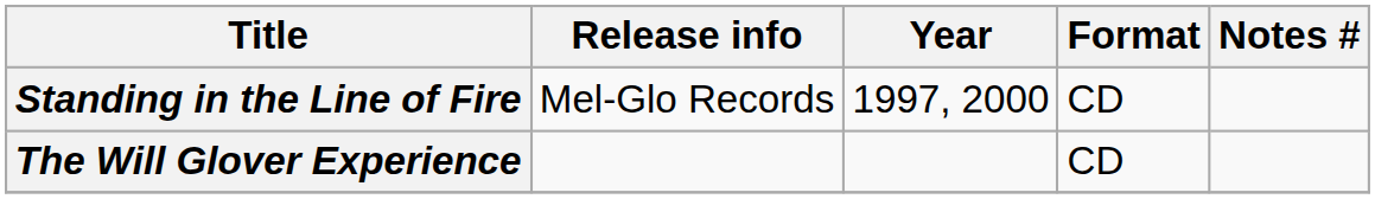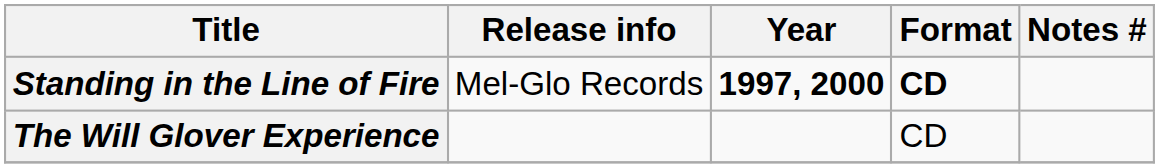Standing in the Line of Fire | Year: normal -> bold
Standing in the Line of Fire | Format: normal -> bold
